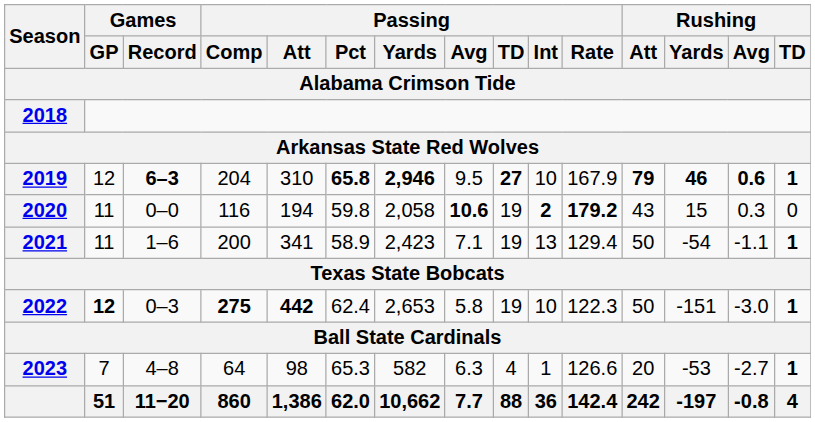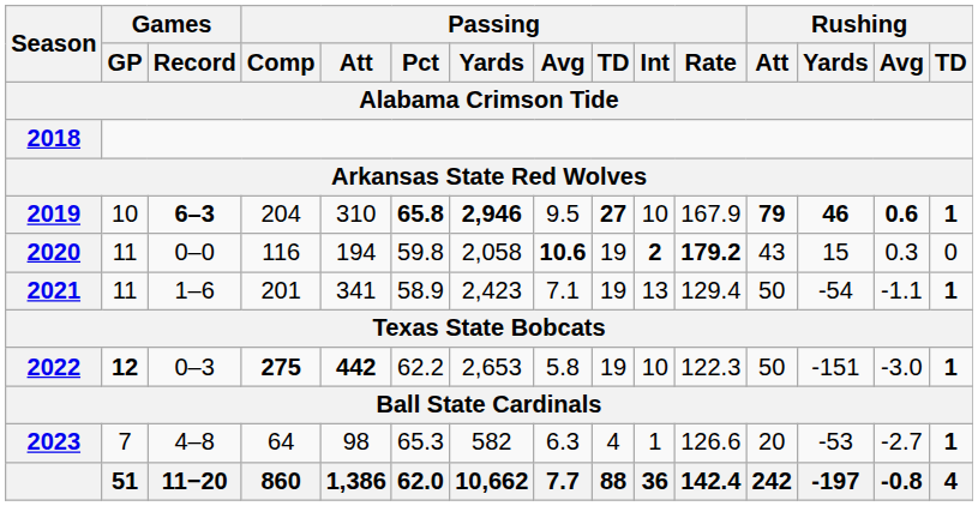2019 | Games / GP: 12 -> 10
2021 | Passing / Comp: 200 -> 201
2022 | Passing / Pct: 62.4 -> 62.2
